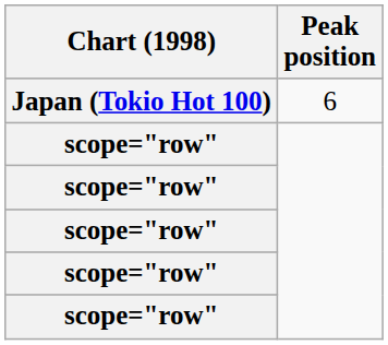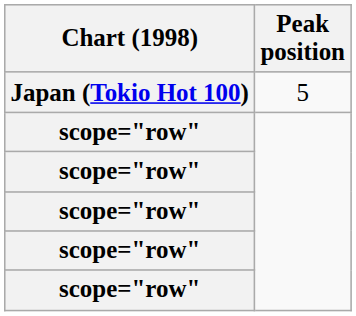Japan (Tokio Hot 100) | Peak position: 6 -> 5
